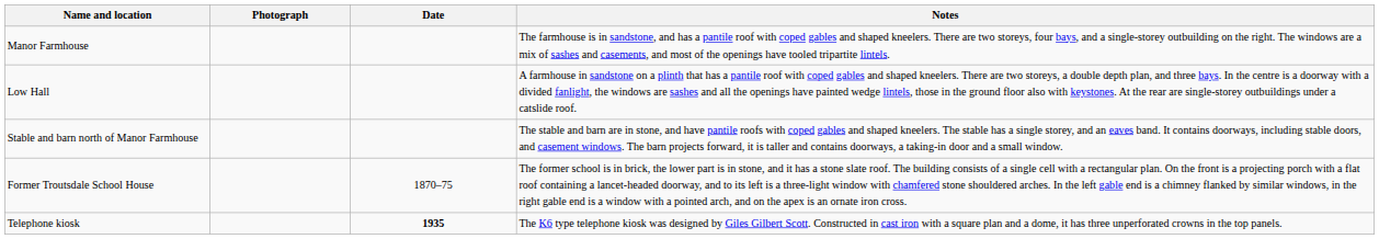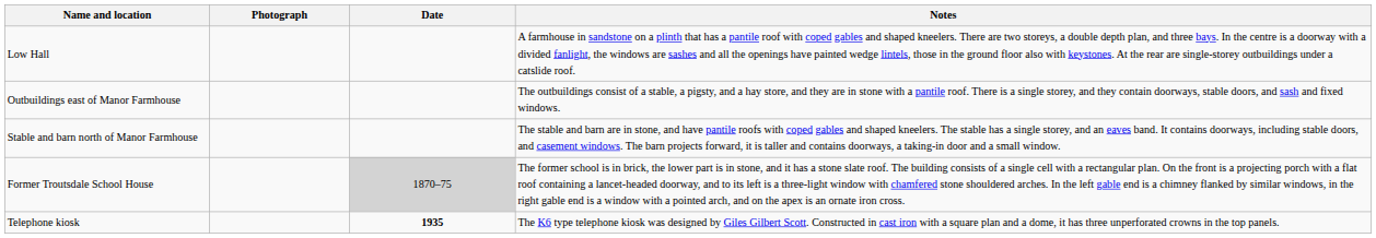- row: Manor Farmhouse | The farmhouse is in sandstone, and has a pantile roof with coped gables and shaped kneelers. There are two storeys, four bays, and a single-storey outbuilding on the right. The windows are a mix of sashes and casements, and most of the openings have tooled tripartite lintels.
+ row: Outbuildings east of Manor Farmhouse | The outbuildings consist of a stable, a pigsty, and a hay store, and they are in stone with a pantile roof. There is a single storey, and they contain doorways, stable doors, and sash and fixed windows.
Former Troutsdale School House | Date: no background -> lightgrey background
